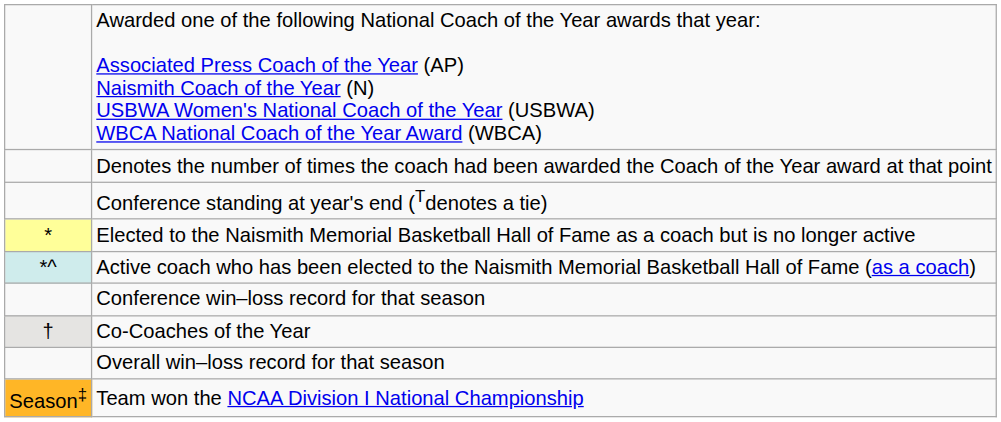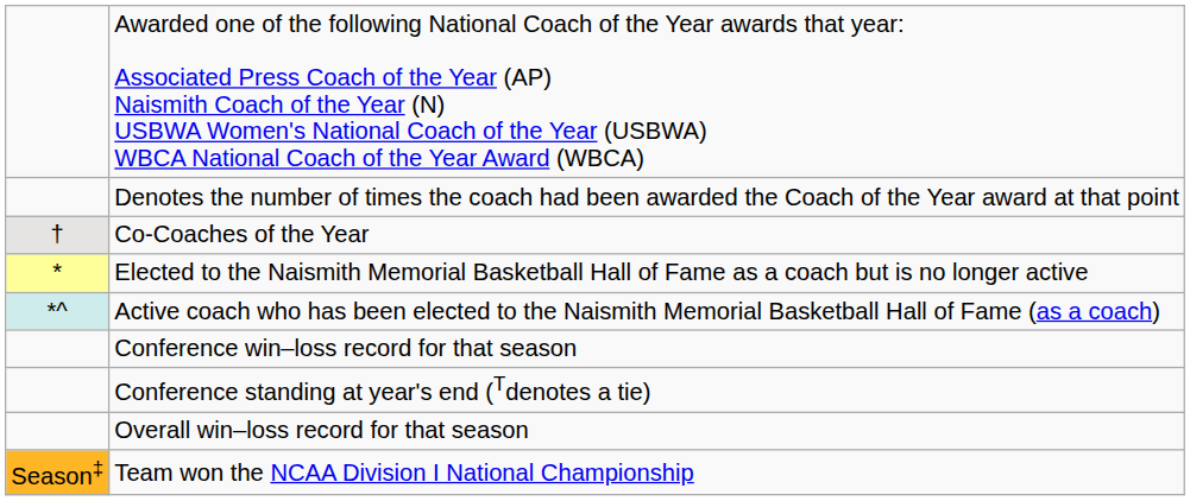rows swapped: Co-Coaches of the Year <-> Conference standing at year's end (Tdenotes a tie)
